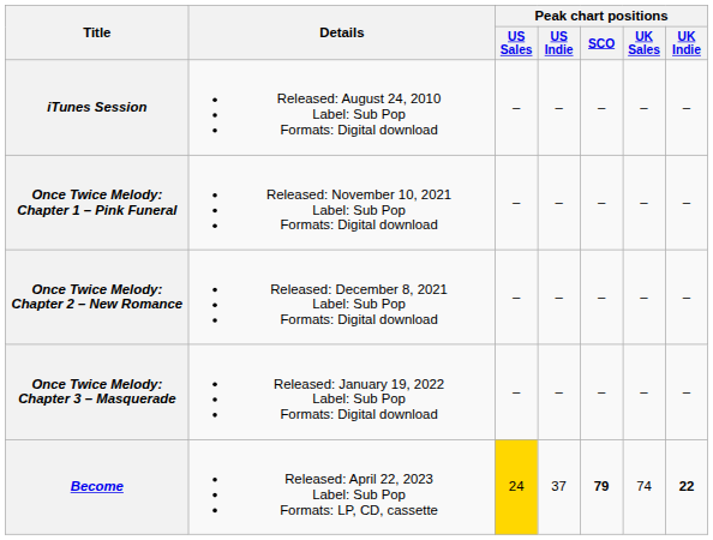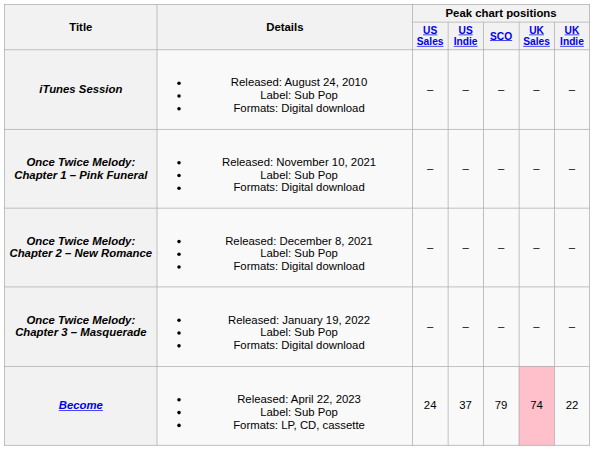Become | Peak chart positions / US Sales: gold background -> no background
Become | Peak chart positions / SCO: bold -> normal
Become | Peak chart positions / UK Sales: no background -> pink background
Become | Peak chart positions / UK Indie: bold -> normal
